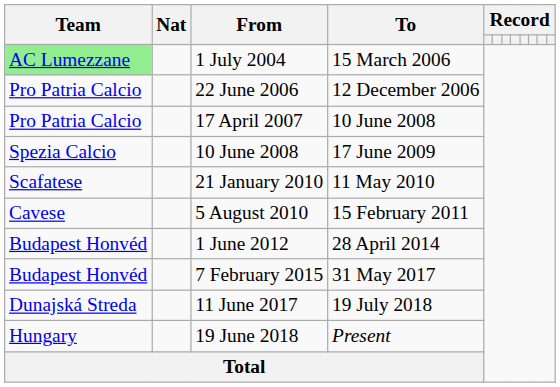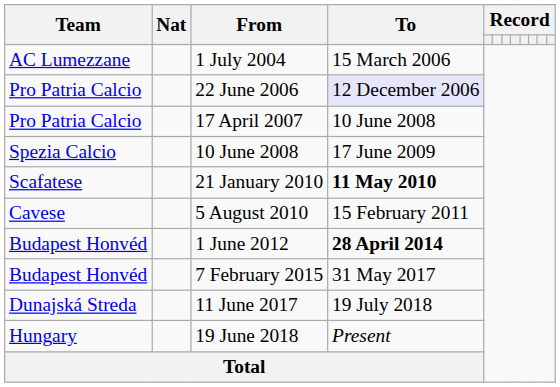1 July 2004 | Team: lightgreen background -> no background
22 June 2006 | To: no background -> lavender background
21 January 2010 | To: normal -> bold
1 June 2012 | To: normal -> bold
